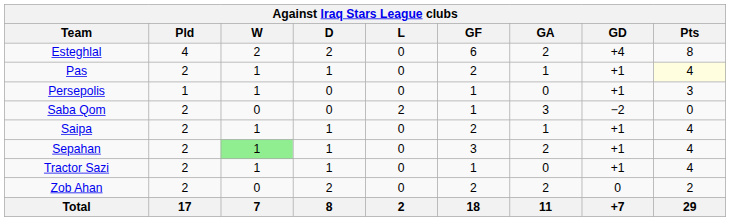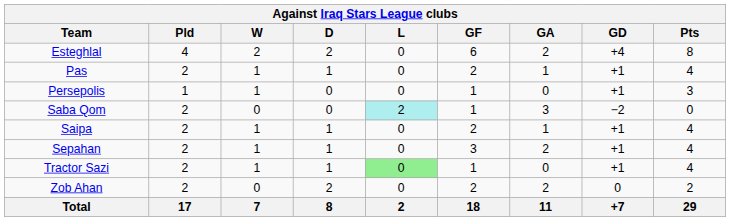Pas | Pts: lightyellow background -> no background
Saba Qom | L: no background -> paleturquoise background
Sepahan | W: lightgreen background -> no background
Tractor Sazi | L: no background -> lightgreen background
